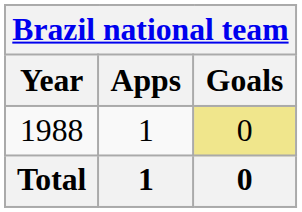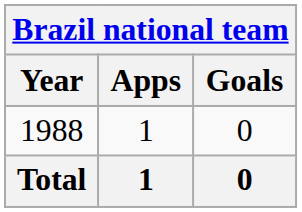1988 | Goals: khaki background -> no background
